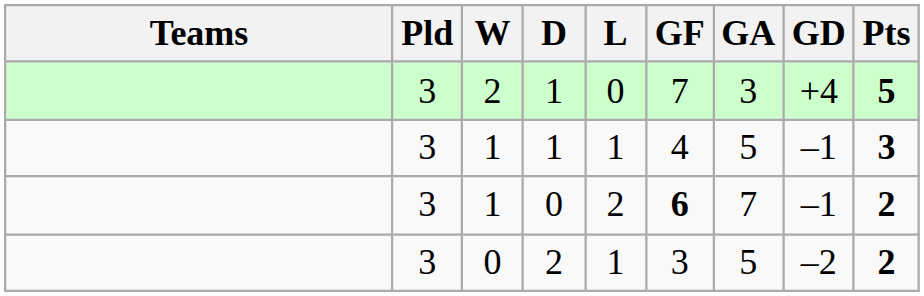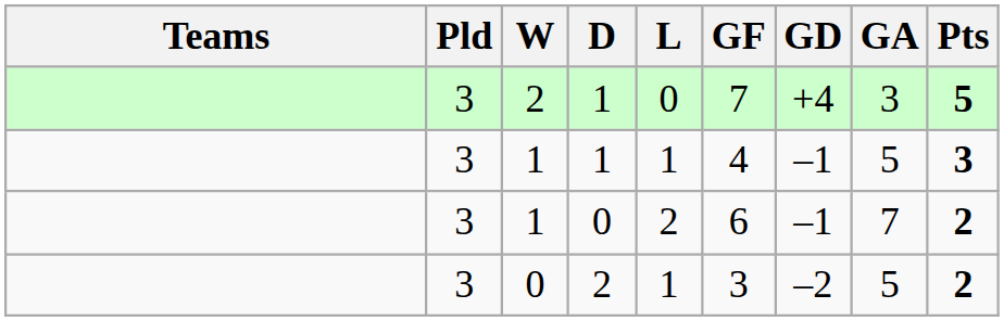columns swapped: GA <-> GD
row 4 | GF: bold -> normal
